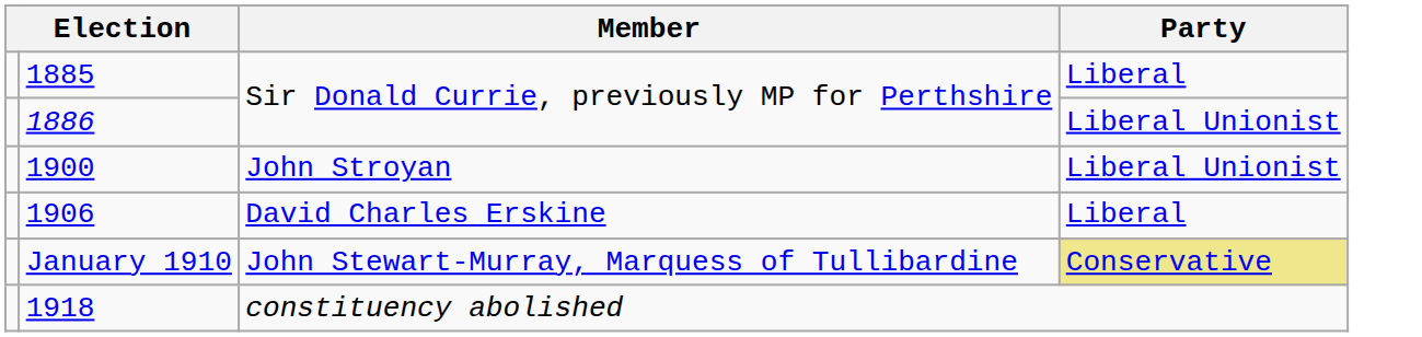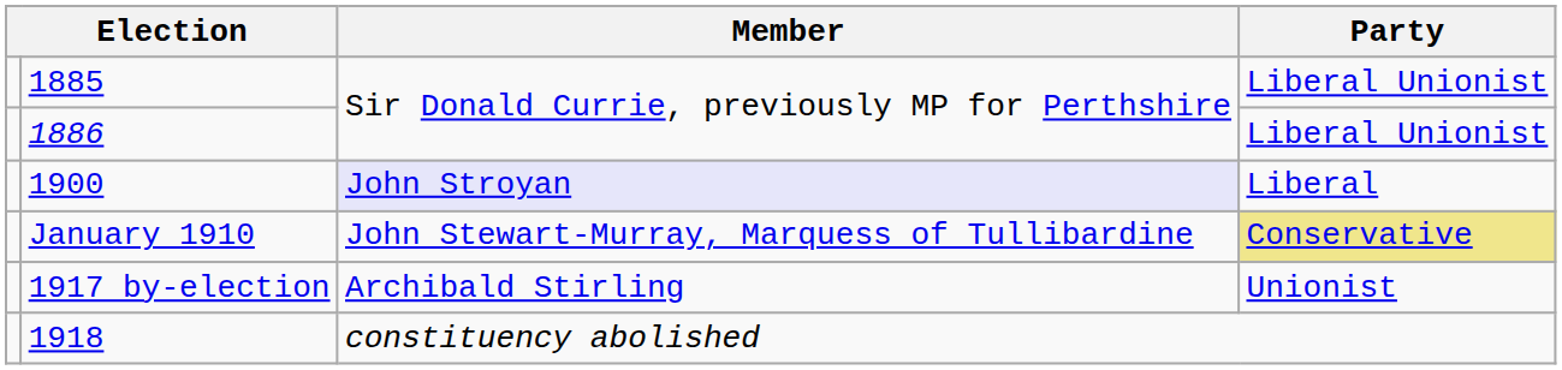1885 | Party: Liberal -> Liberal Unionist
1900 | Member: no background -> lavender background
1900 | Party: Liberal Unionist -> Liberal
- row: 1906 | David Charles Erskine | Liberal
+ row: 1917 by-election | Archibald Stirling | Unionist
